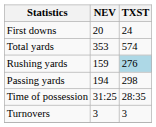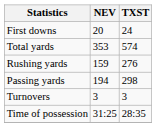Rushing yards | TXST: lightblue background -> no background
rows swapped: Turnovers <-> Time of possession
